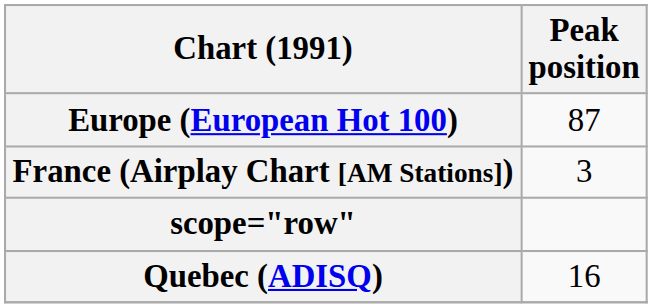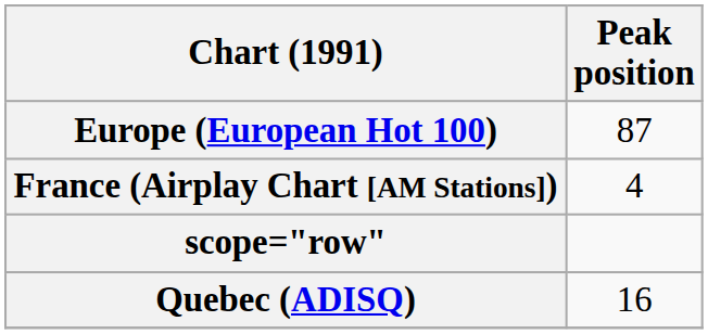France (Airplay Chart [AM Stations]) | Peak position: 3 -> 4
